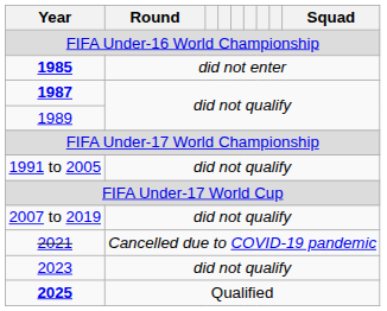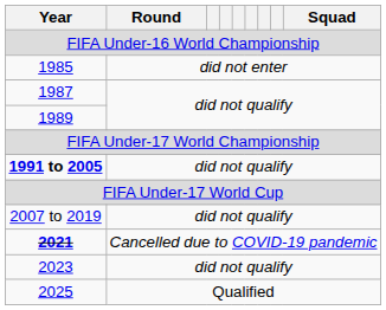1985 | Year: bold -> normal
1987 | Year: bold -> normal
1991 to 2005 | Year: normal -> bold
2021 | Year: normal -> bold
2025 | Year: bold -> normal
